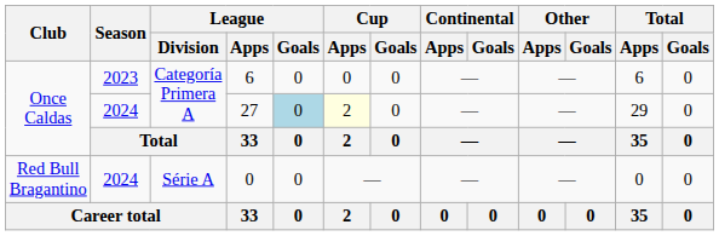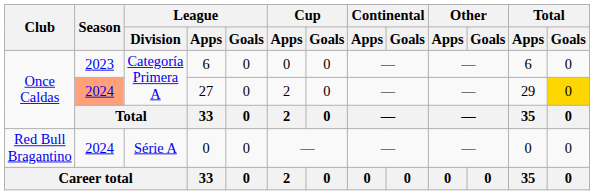27 | Season: no background -> lightsalmon background
27 | League / Goals: lightblue background -> no background
27 | Cup / Apps: lightyellow background -> no background
27 | Total / Goals: no background -> gold background
